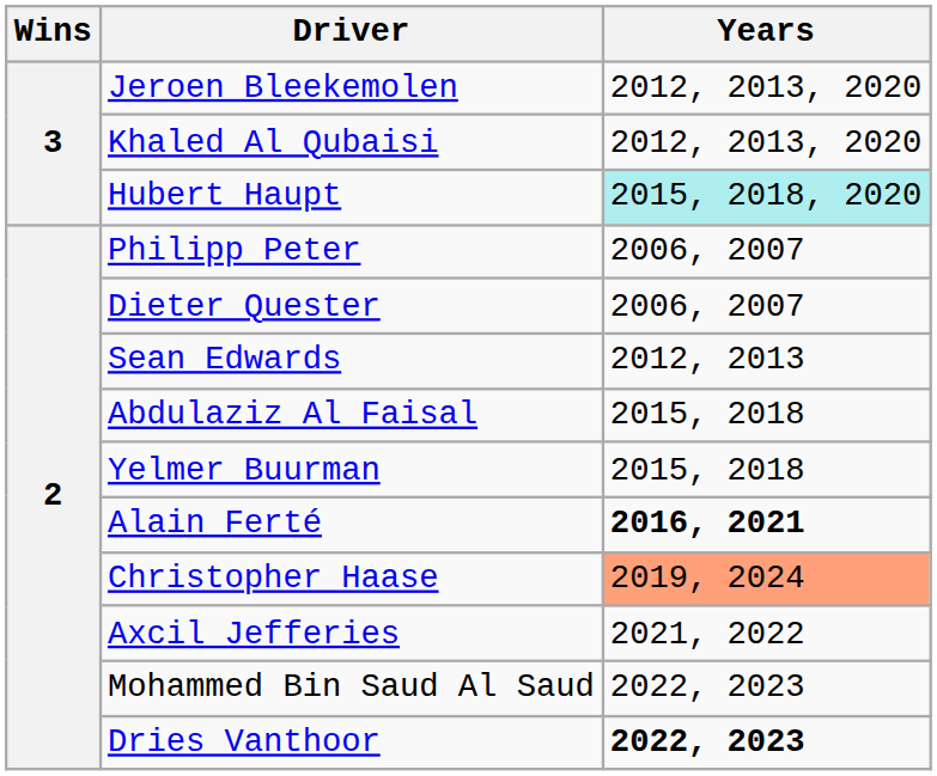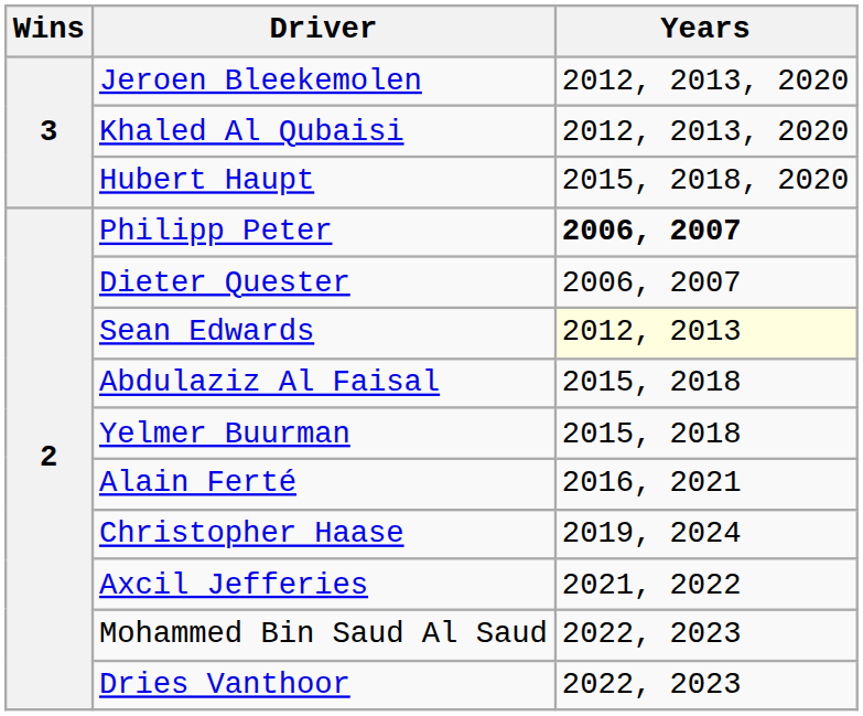Hubert Haupt | Years: paleturquoise background -> no background
Philipp Peter | Years: normal -> bold
Sean Edwards | Years: no background -> lightyellow background
Alain Ferté | Years: bold -> normal
Christopher Haase | Years: lightsalmon background -> no background
Dries Vanthoor | Years: bold -> normal
